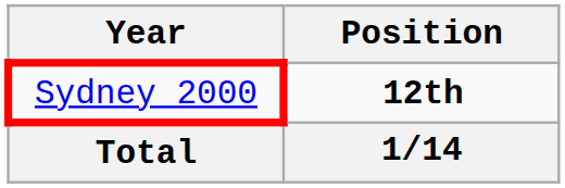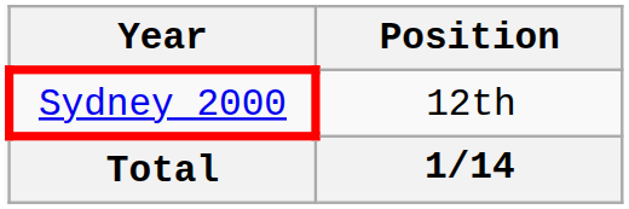Sydney 2000 | Position: bold -> normal
